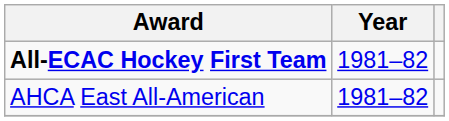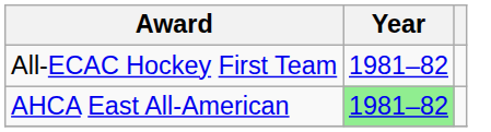row 2 | Award: bold -> normal
row 3 | Year: no background -> lightgreen background
